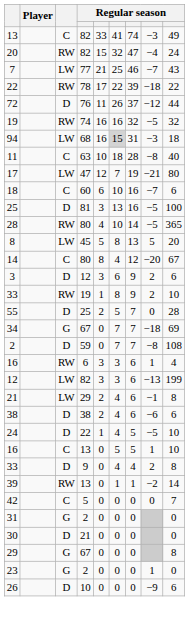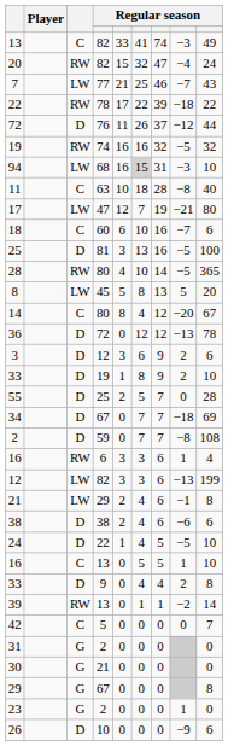94 | column 9: 18 -> 10
+ row: 36 | D | 72 | 0 | 12 | 12 | −13 | 78
33 / 19 | column 3: RW -> D
34 | column 3: G -> D
30 | column 3: D -> G
